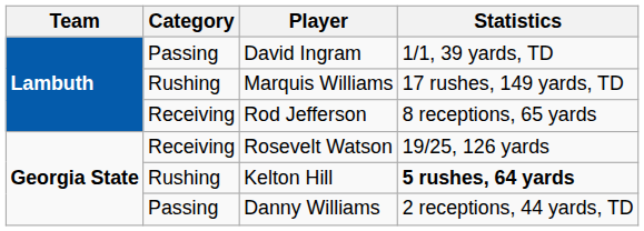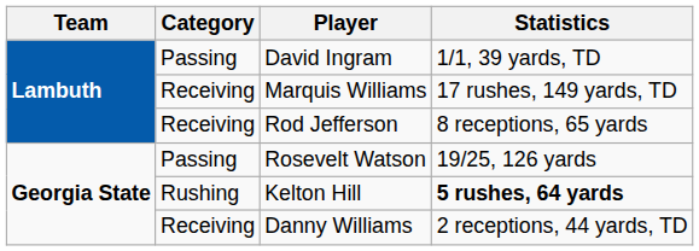Marquis Williams | Category: Rushing -> Receiving
Rosevelt Watson | Category: Receiving -> Passing
Danny Williams | Category: Passing -> Receiving
